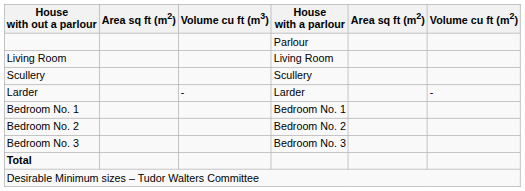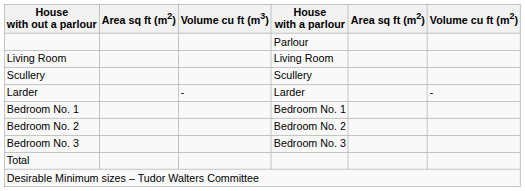Total | House with out a parlour: bold -> normal
